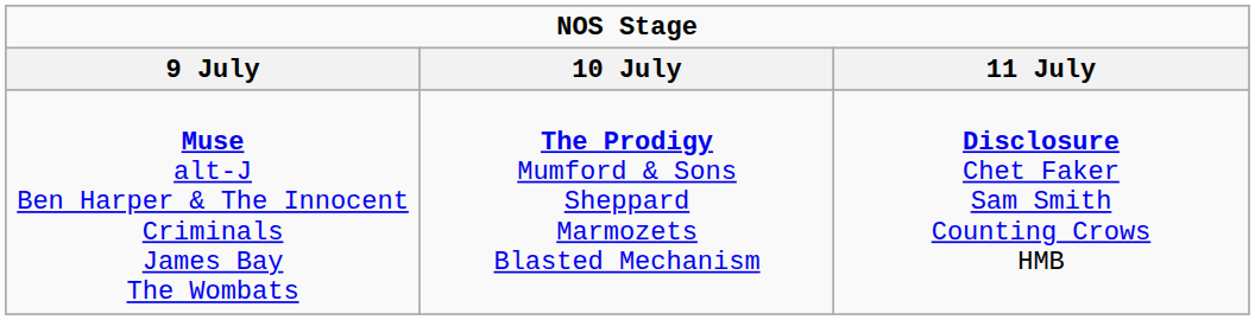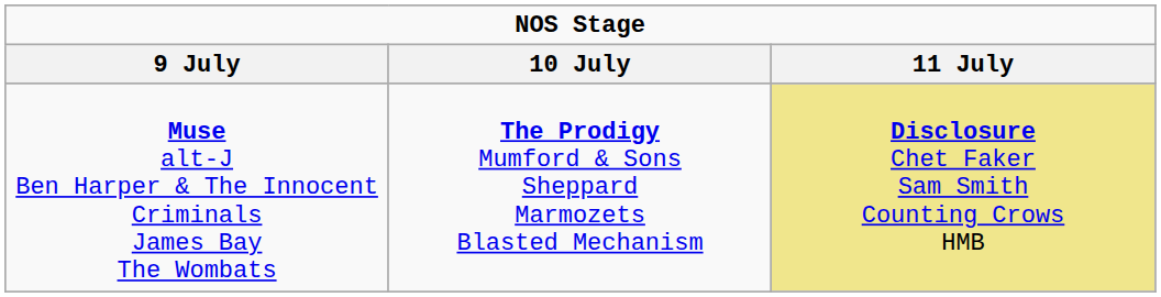row 3 | 11 July: no background -> khaki background
